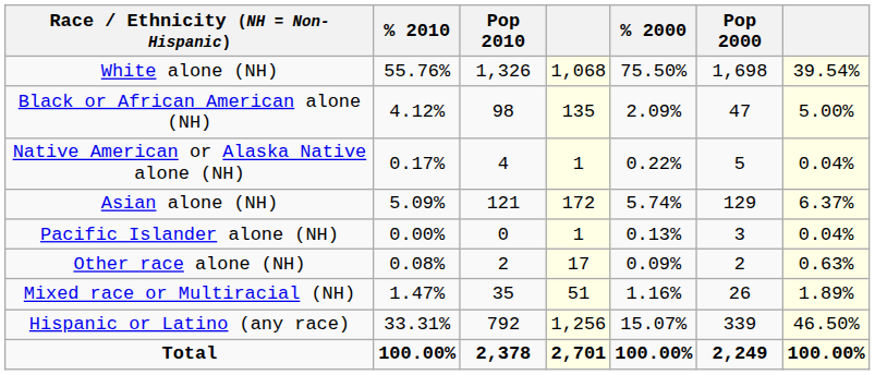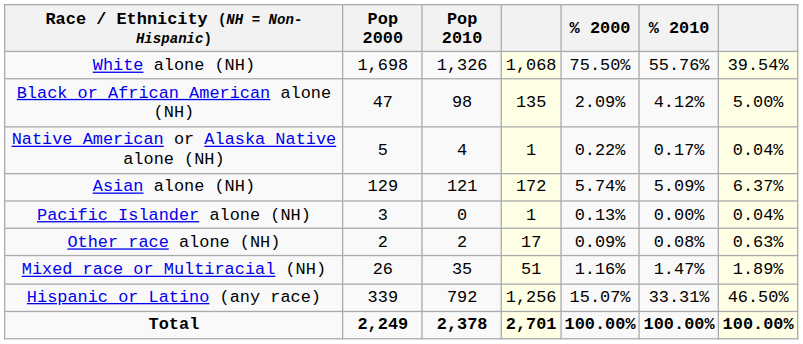columns swapped: Pop 2000 <-> % 2010
